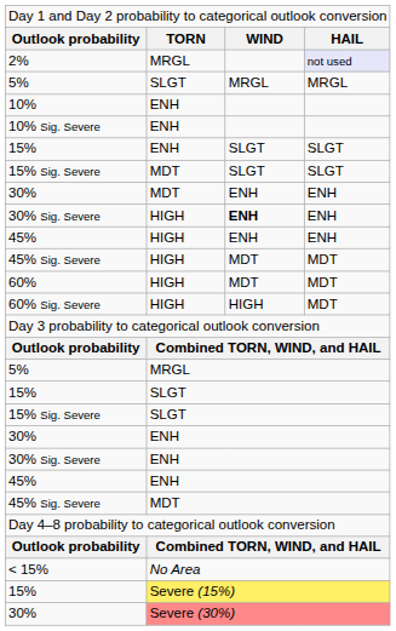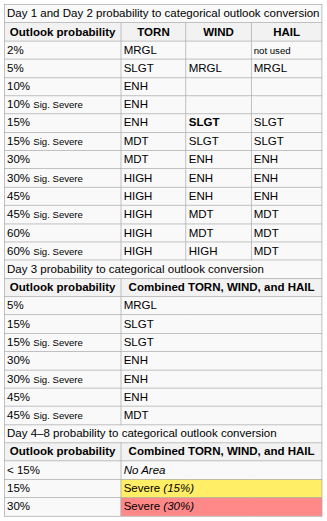2% | column 4: lavender background -> no background
15% / ENH | column 3: normal -> bold
30% Sig. Severe / HIGH | column 3: bold -> normal
